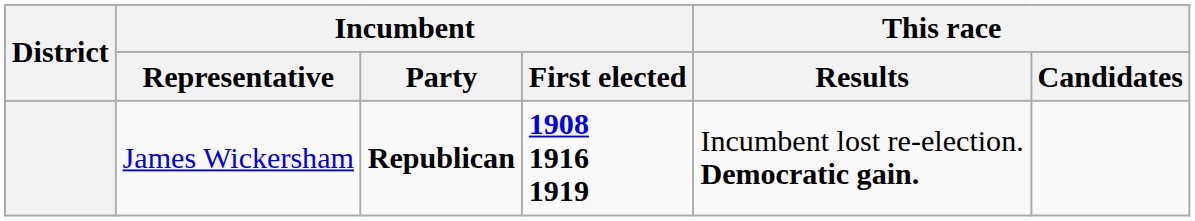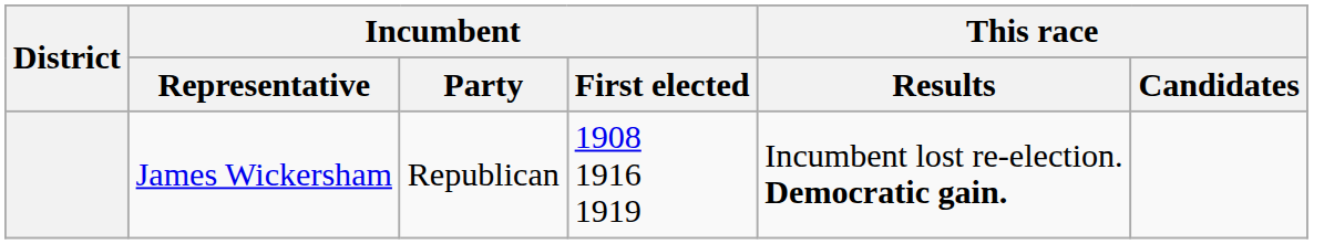James Wickersham | Incumbent / Party: bold -> normal
James Wickersham | Incumbent / First elected: bold -> normal
